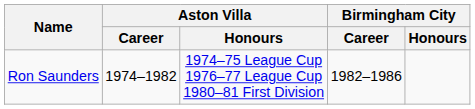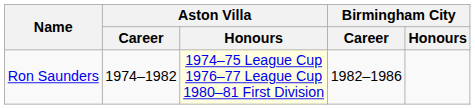Ron Saunders | Aston Villa / Honours: no background -> lightyellow background
